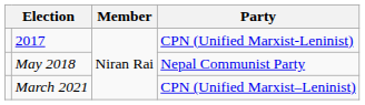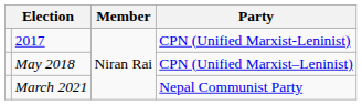May 2018 | Party: Nepal Communist Party -> CPN (Unified Marxist–Leninist)
March 2021 | Party: CPN (Unified Marxist–Leninist) -> Nepal Communist Party
